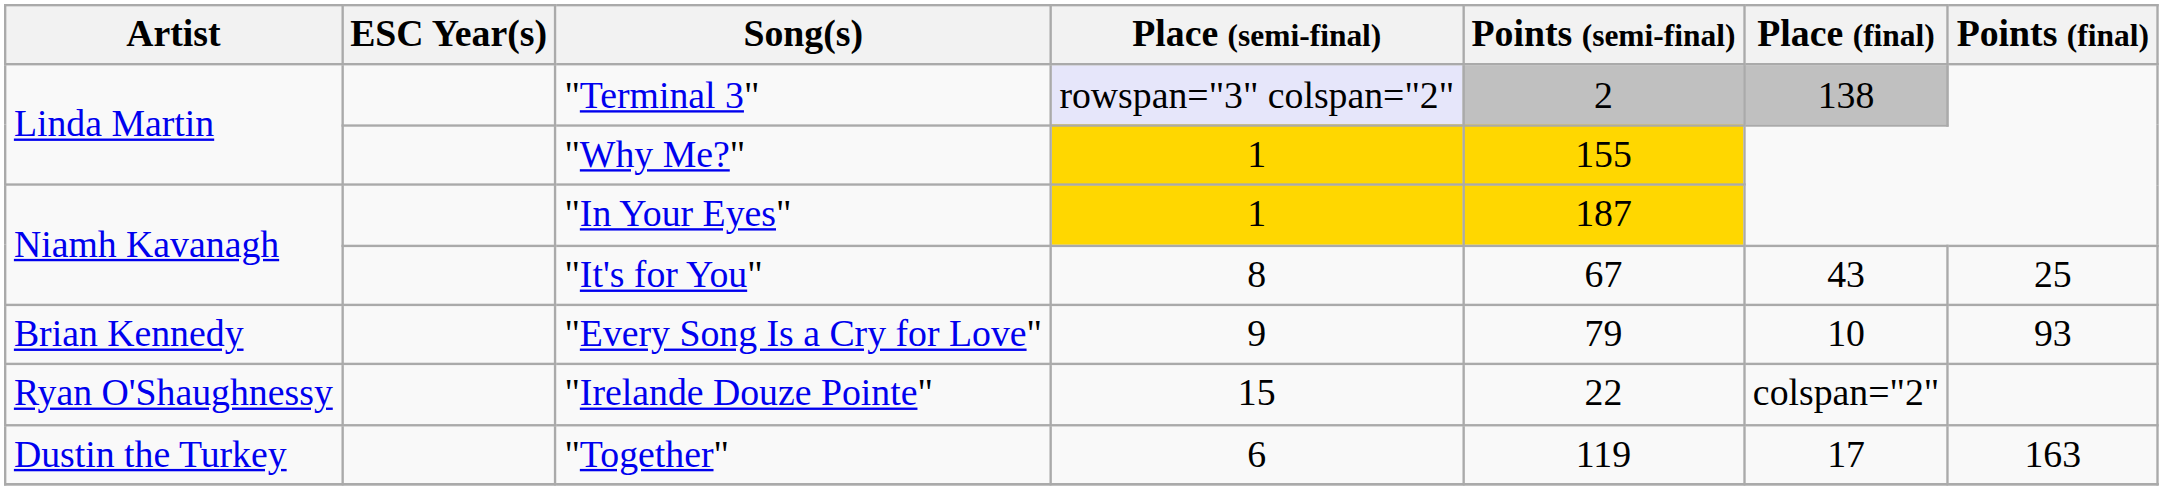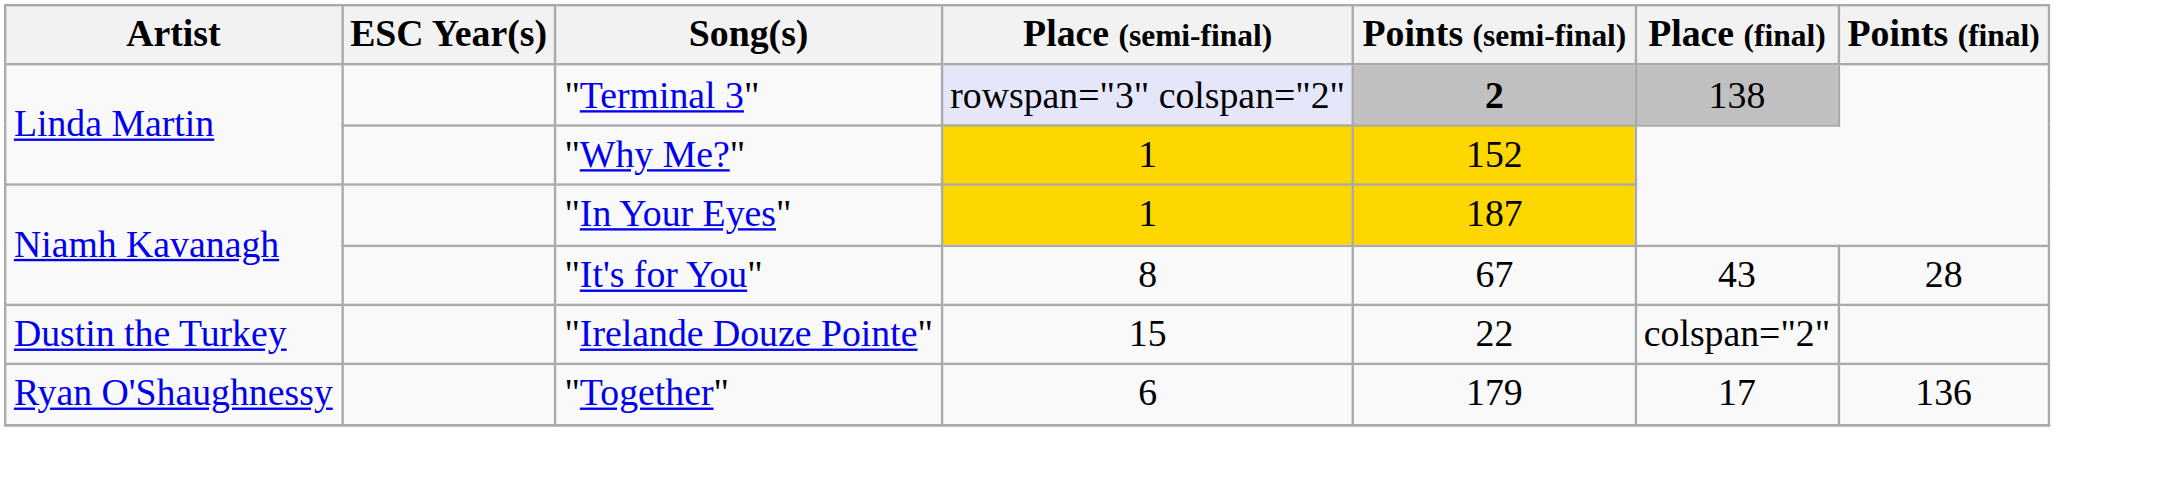"Terminal 3" | Points (semi-final): normal -> bold
"Why Me?" | Points (semi-final): 155 -> 152
"It's for You" | Points (final): 25 -> 28
- row: Brian Kennedy | "Every Song Is a Cry for Love" | 9 | 79 | 10 | 93
"Irelande Douze Pointe" | Artist: Ryan O'Shaughnessy -> Dustin the Turkey
"Together" | Artist: Dustin the Turkey -> Ryan O'Shaughnessy
"Together" | Points (semi-final): 119 -> 179
"Together" | Points (final): 163 -> 136
